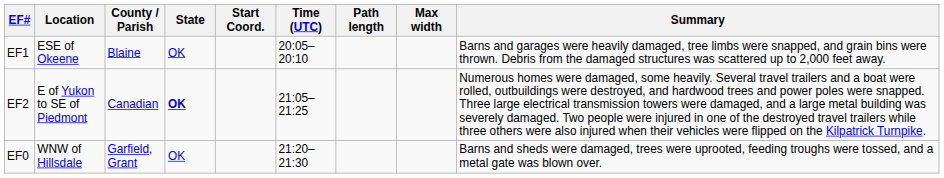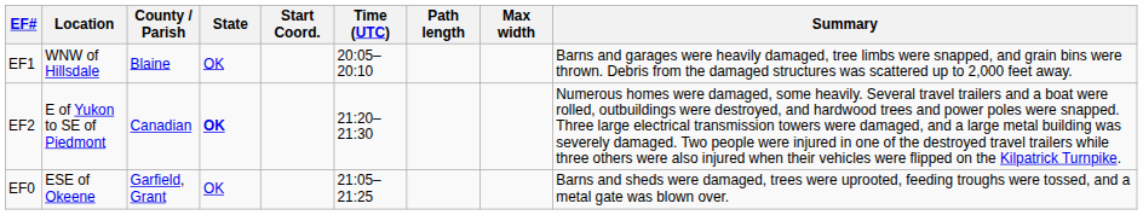EF1 | Location: ESE of Okeene -> WNW of Hillsdale
EF2 | Time (UTC): 21:05–21:25 -> 21:20–21:30
EF0 | Location: WNW of Hillsdale -> ESE of Okeene
EF0 | Time (UTC): 21:20–21:30 -> 21:05–21:25
